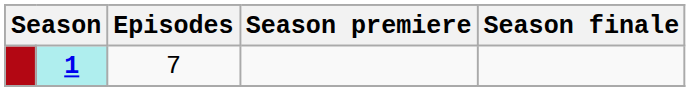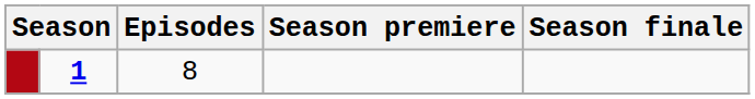row 2 | column 2: paleturquoise background -> no background
row 2 | Episodes: 7 -> 8
